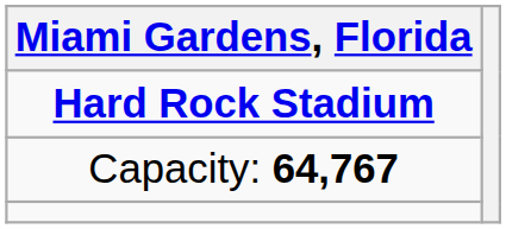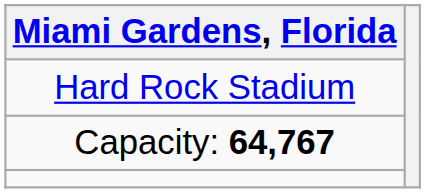Hard Rock Stadium | Miami Gardens, Florida: bold -> normal
